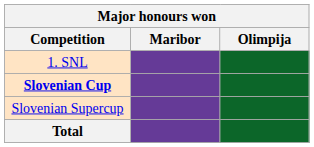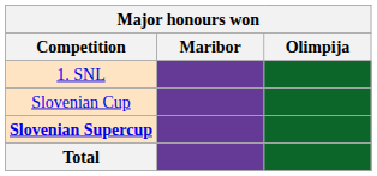Slovenian Cup | Competition: bold -> normal
Slovenian Supercup | Competition: normal -> bold
